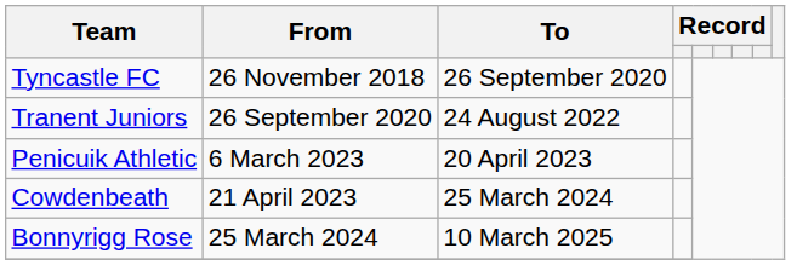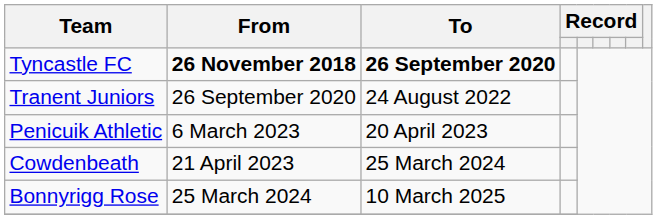Tyncastle FC | From: normal -> bold
Tyncastle FC | To: normal -> bold
